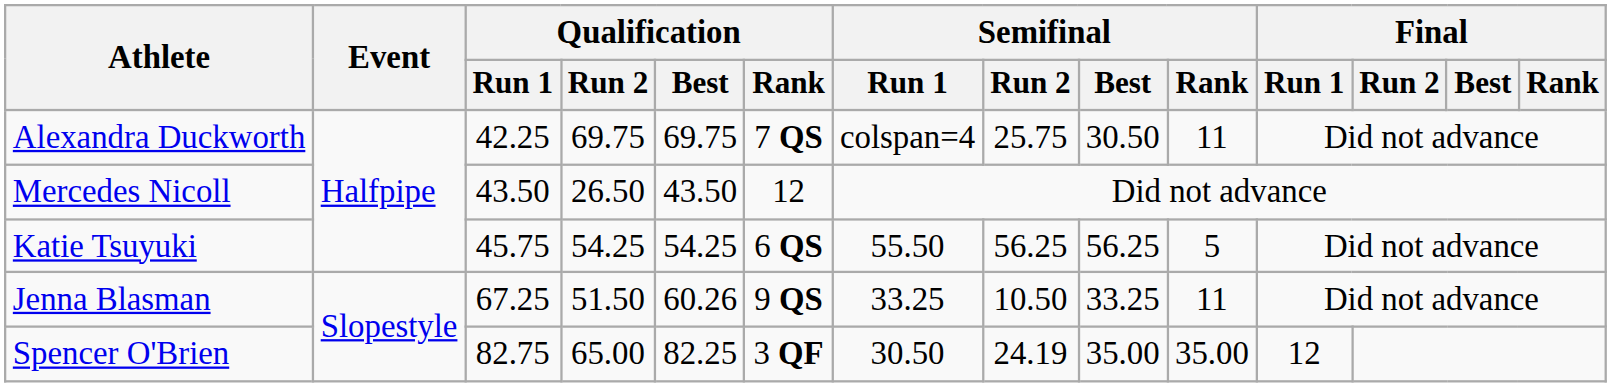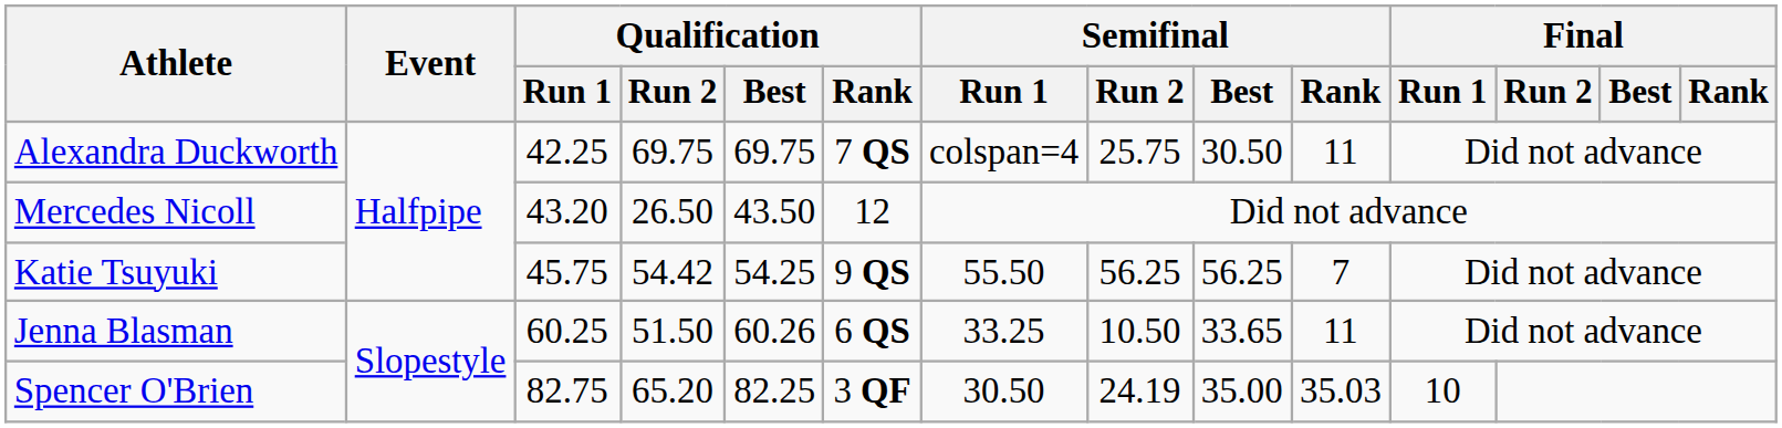Mercedes Nicoll | Qualification / Run 1: 43.50 -> 43.20
Katie Tsuyuki | Qualification / Run 2: 54.25 -> 54.42
Katie Tsuyuki | Qualification / Rank: 6 QS -> 9 QS
Katie Tsuyuki | Semifinal / Rank: 5 -> 7
Jenna Blasman | Qualification / Run 1: 67.25 -> 60.25
Jenna Blasman | Qualification / Rank: 9 QS -> 6 QS
Jenna Blasman | Semifinal / Best: 33.25 -> 33.65
Spencer O'Brien | Qualification / Run 2: 65.00 -> 65.20
Spencer O'Brien | Semifinal / Rank: 35.00 -> 35.03
Spencer O'Brien | Final / Run 1: 12 -> 10
